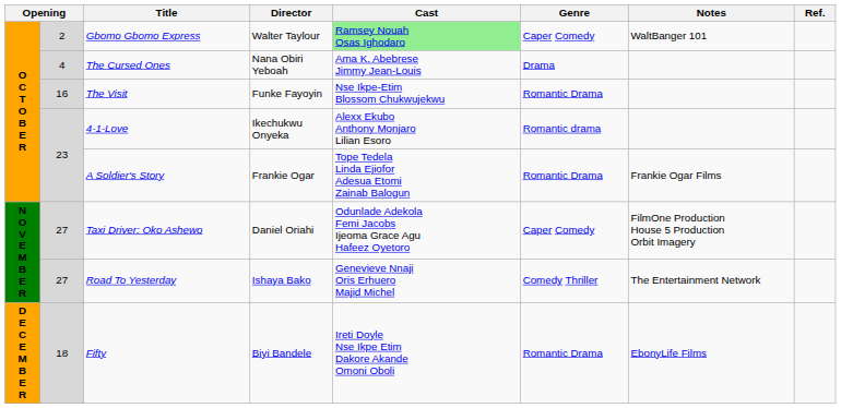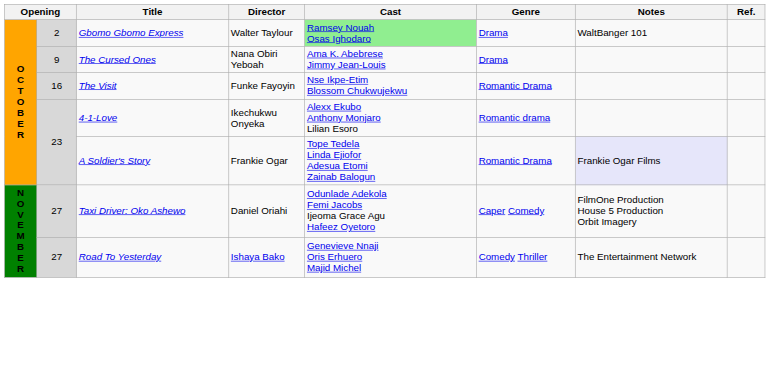Gbomo Gbomo Express | Genre: Caper Comedy -> Drama
The Cursed Ones | column 2: 4 -> 9
A Soldier's Story | Notes: no background -> lavender background
- row: D E C E M B E R | 18 | Fifty | Biyi Bandele | Ireti Doyle Nse Ikpe Etim Dakore Akande Omoni Oboli | Romantic Drama | EbonyLife Films
